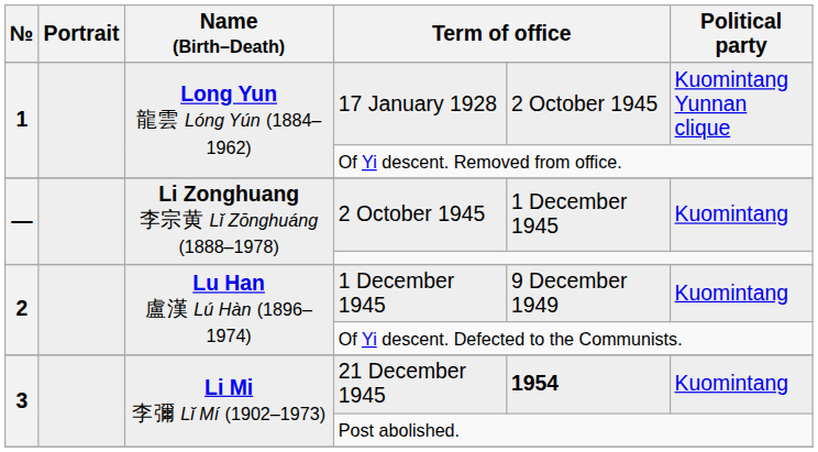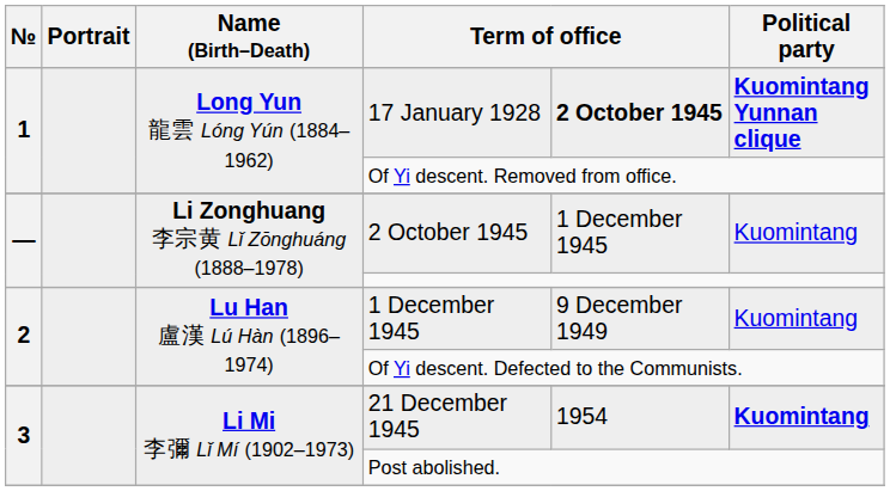17 January 1928 | column 5: normal -> bold
17 January 1928 | Political party: normal -> bold
21 December 1945 | column 5: bold -> normal
21 December 1945 | Political party: normal -> bold
